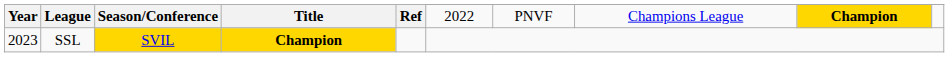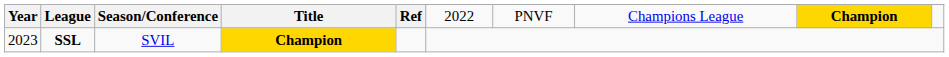2023 | League: normal -> bold
2023 | Season/Conference: gold background -> no background
